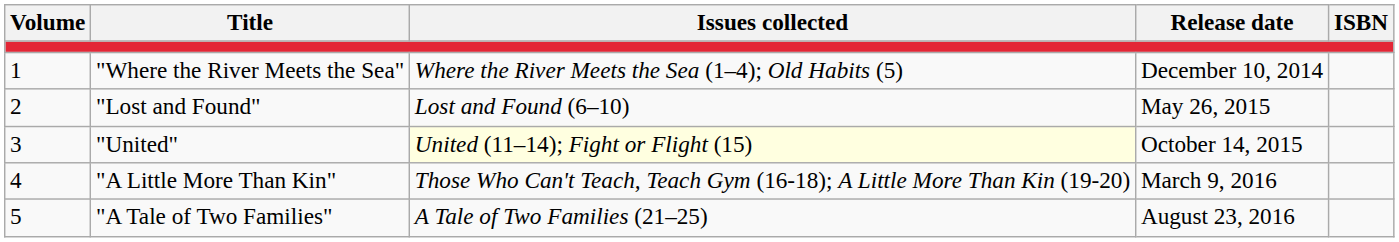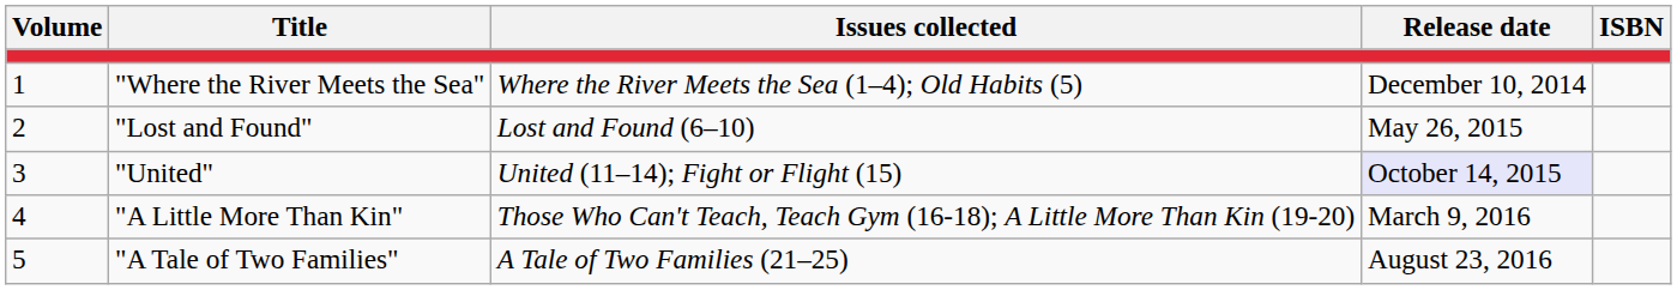"United" | Issues collected: lightyellow background -> no background
"United" | Release date: no background -> lavender background
